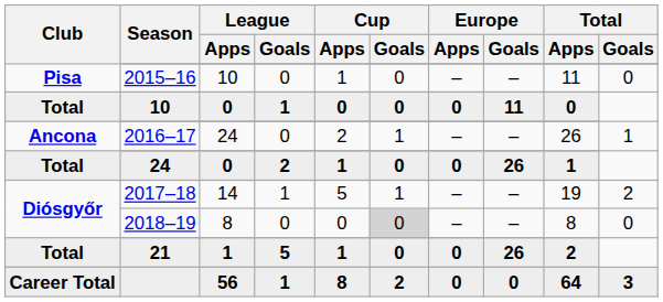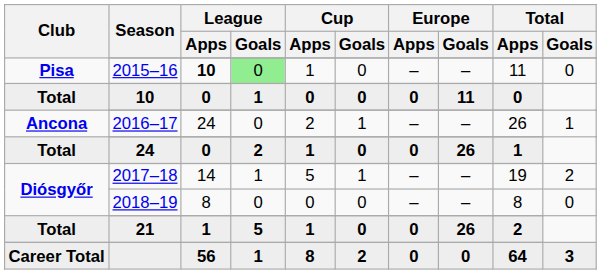2015–16 | League / Apps: normal -> bold
2015–16 | League / Goals: no background -> lightgreen background
2018–19 | Cup / Goals: lightgrey background -> no background
